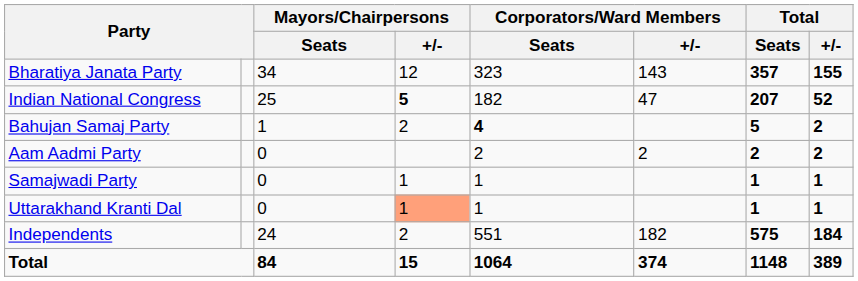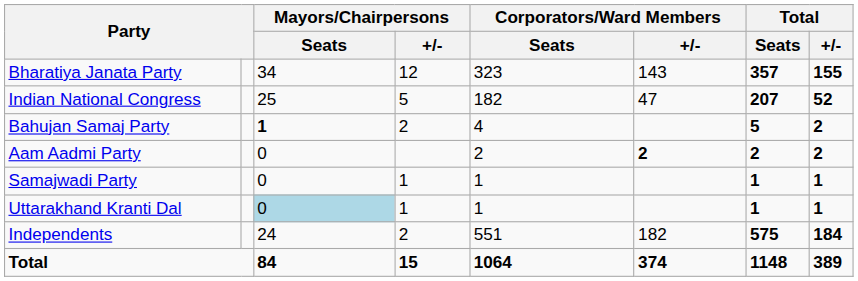Indian National Congress | Mayors/Chairpersons / +/-: bold -> normal
Bahujan Samaj Party | Mayors/Chairpersons / Seats: normal -> bold
Bahujan Samaj Party | Corporators/Ward Members / Seats: bold -> normal
Aam Aadmi Party | Corporators/Ward Members / +/-: normal -> bold
Uttarakhand Kranti Dal | Mayors/Chairpersons / Seats: no background -> lightblue background
Uttarakhand Kranti Dal | Mayors/Chairpersons / +/-: lightsalmon background -> no background
